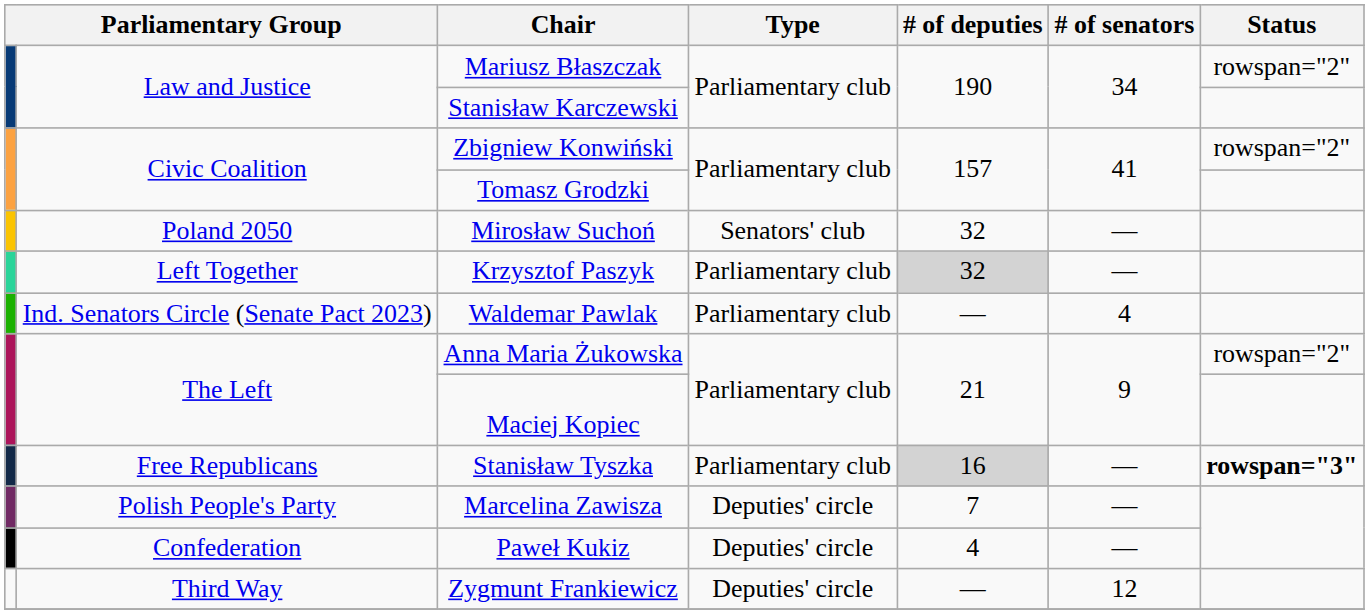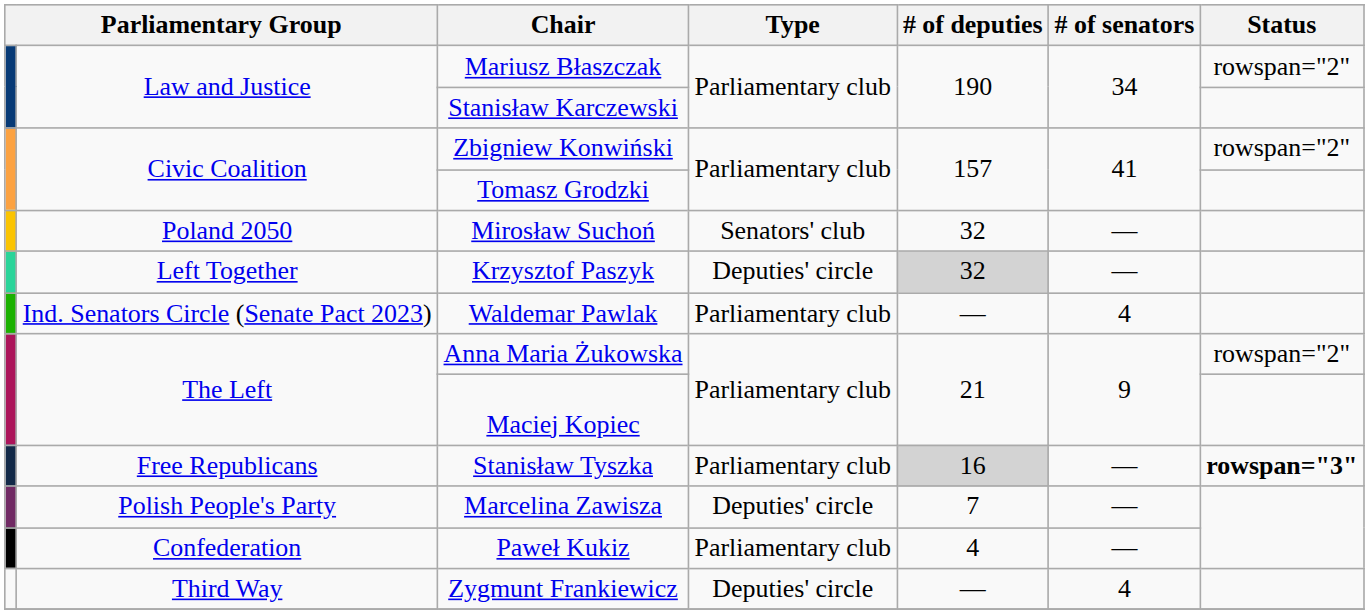Krzysztof Paszyk | Type: Parliamentary club -> Deputies' circle
Paweł Kukiz | Type: Deputies' circle -> Parliamentary club
Zygmunt Frankiewicz | # of senators: 12 -> 4
